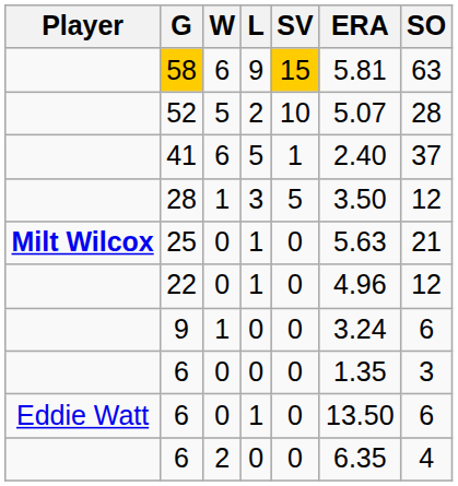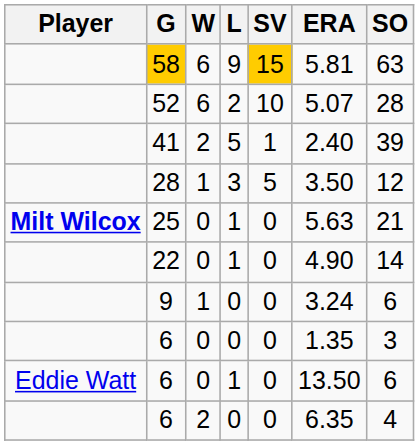52 | W: 5 -> 6
41 | W: 6 -> 2
41 | SO: 37 -> 39
22 | ERA: 4.96 -> 4.90
22 | SO: 12 -> 14
